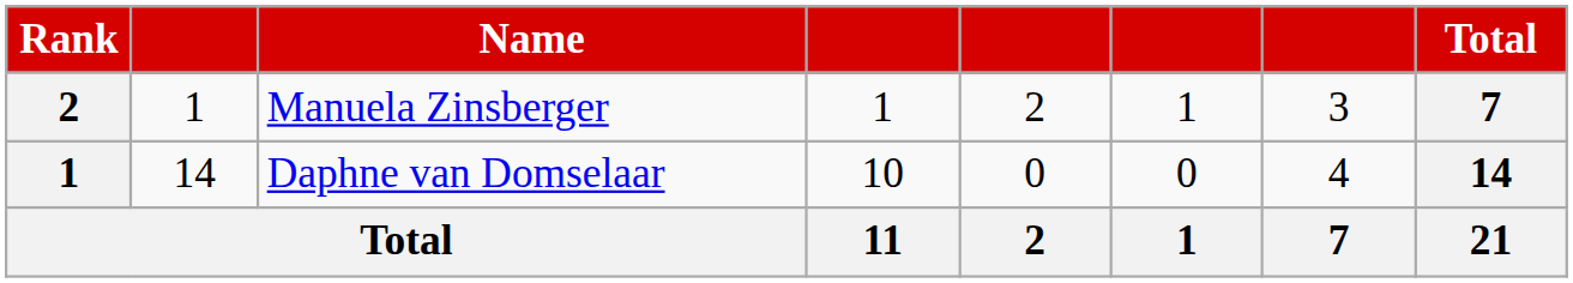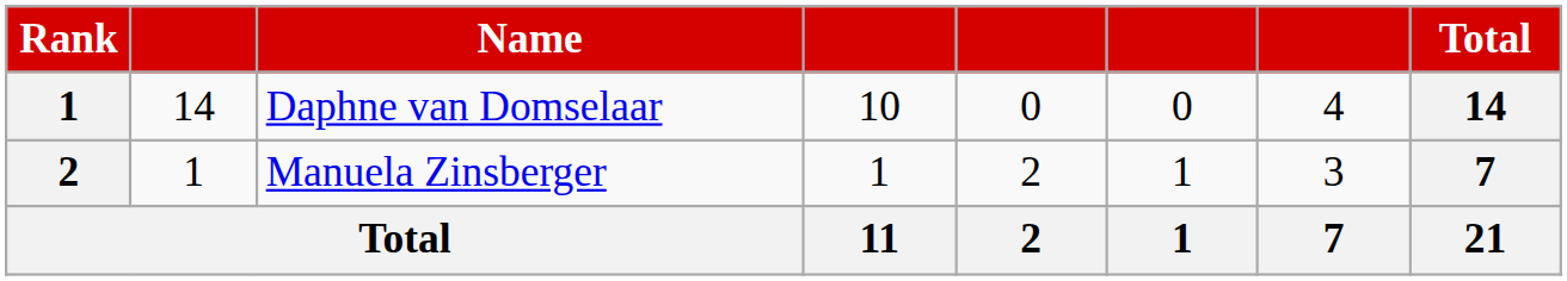rows swapped: Daphne van Domselaar <-> Manuela Zinsberger
